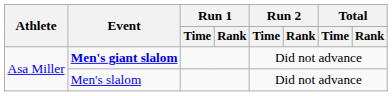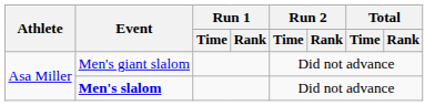Men's giant slalom | Event: bold -> normal
Men's slalom | Event: normal -> bold
